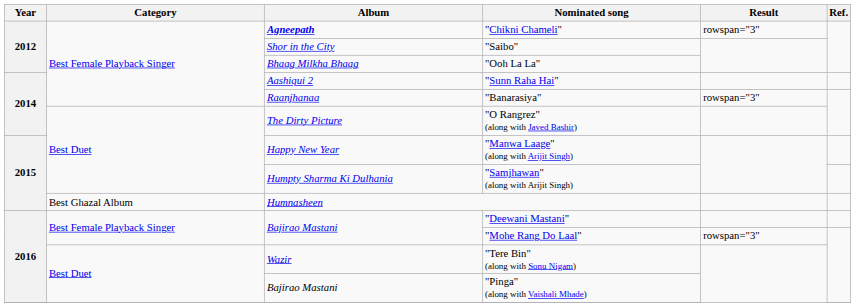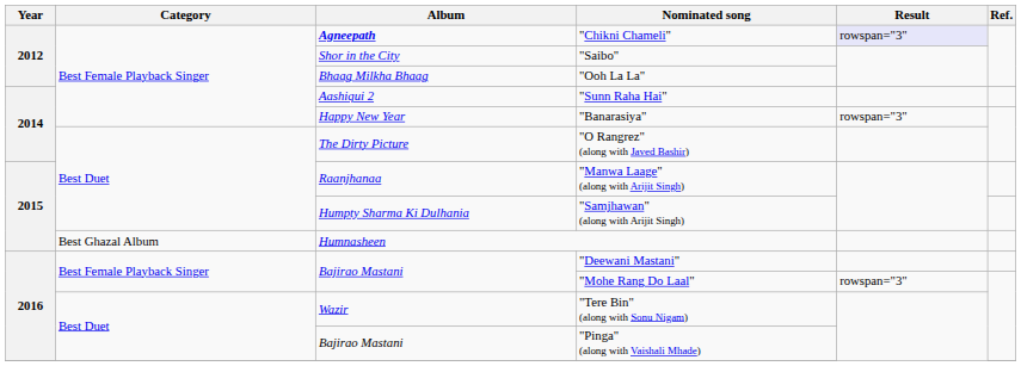"Chikni Chameli" | Result: no background -> lavender background
"Banarasiya" | Album: Raanjhanaa -> Happy New Year
"Manwa Laage" (along with Arijit Singh) | Album: Happy New Year -> Raanjhanaa
